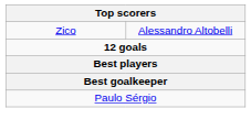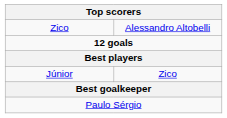+ row: Júnior | Zico
